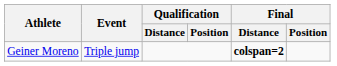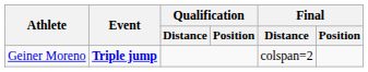Geiner Moreno | Event: normal -> bold
Geiner Moreno | Final / Distance: bold -> normal
